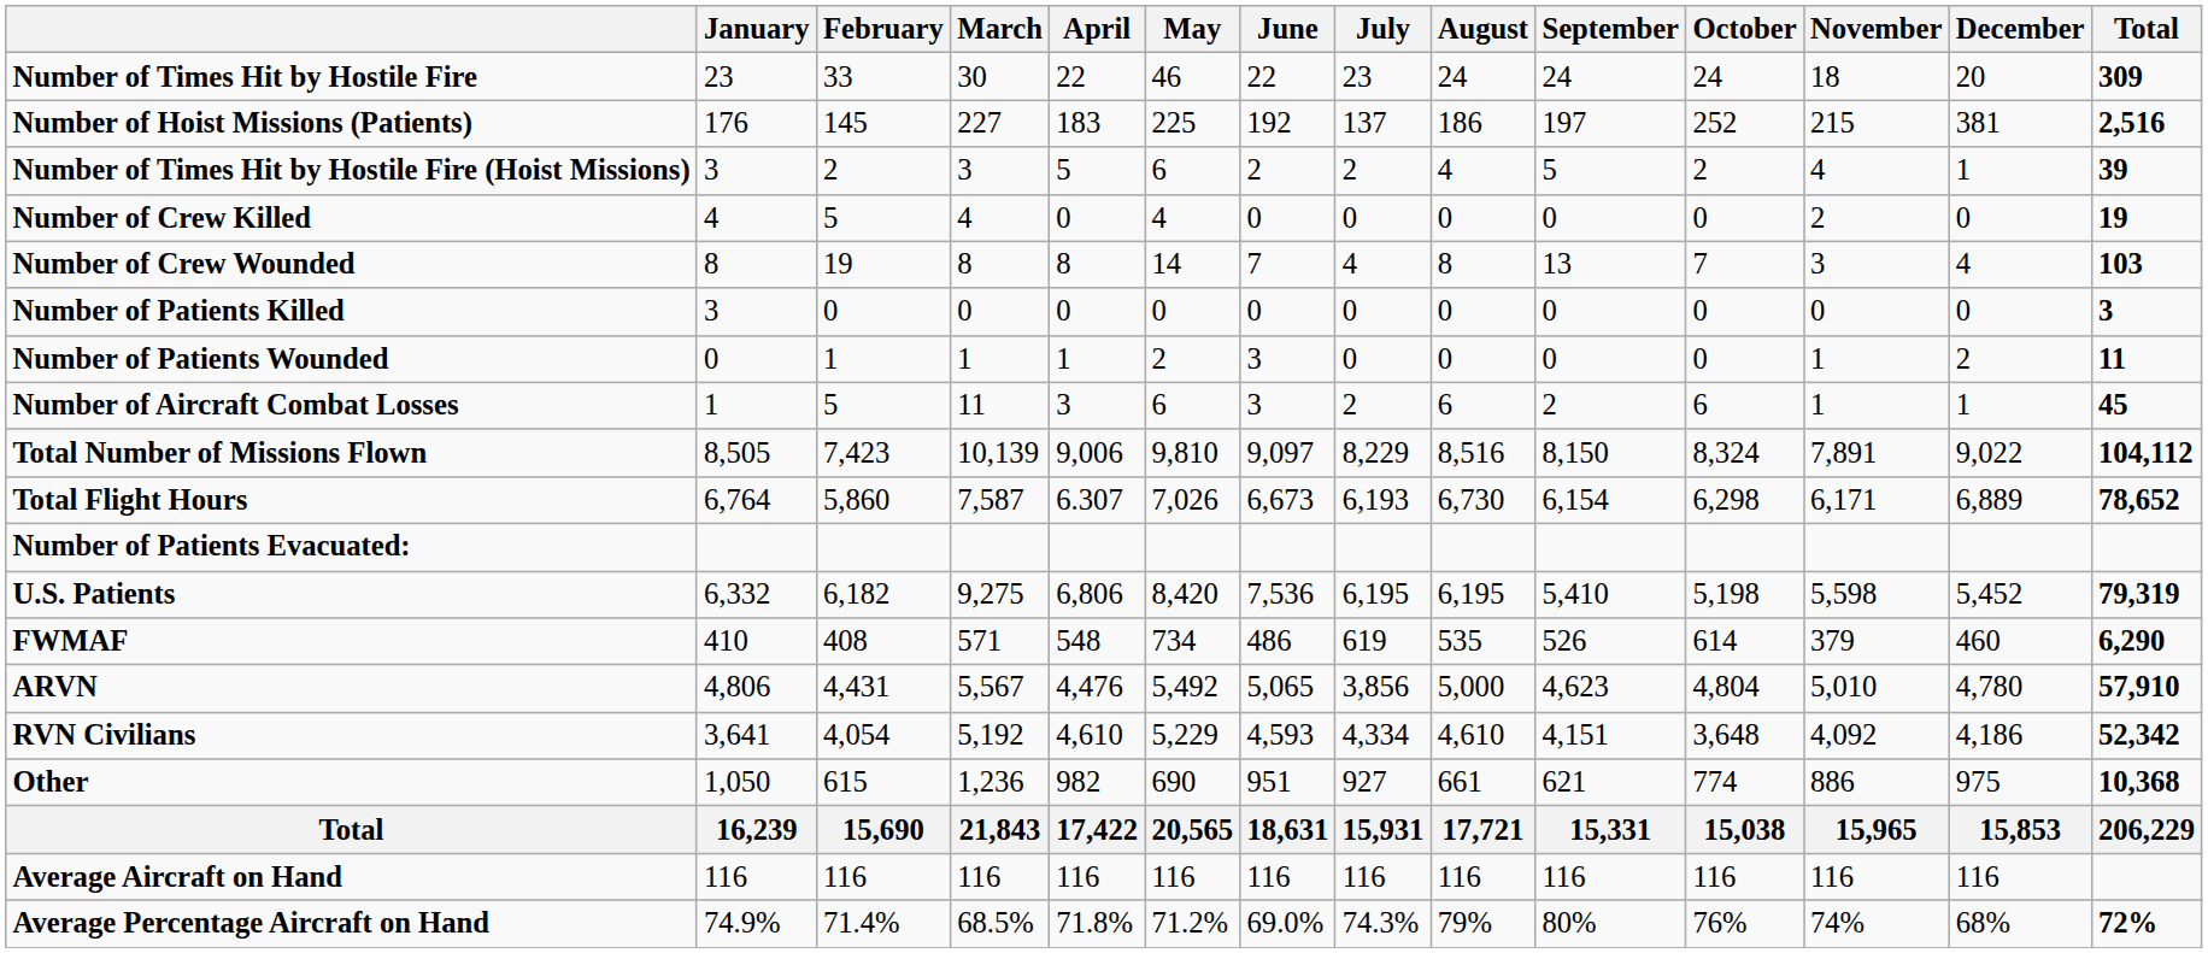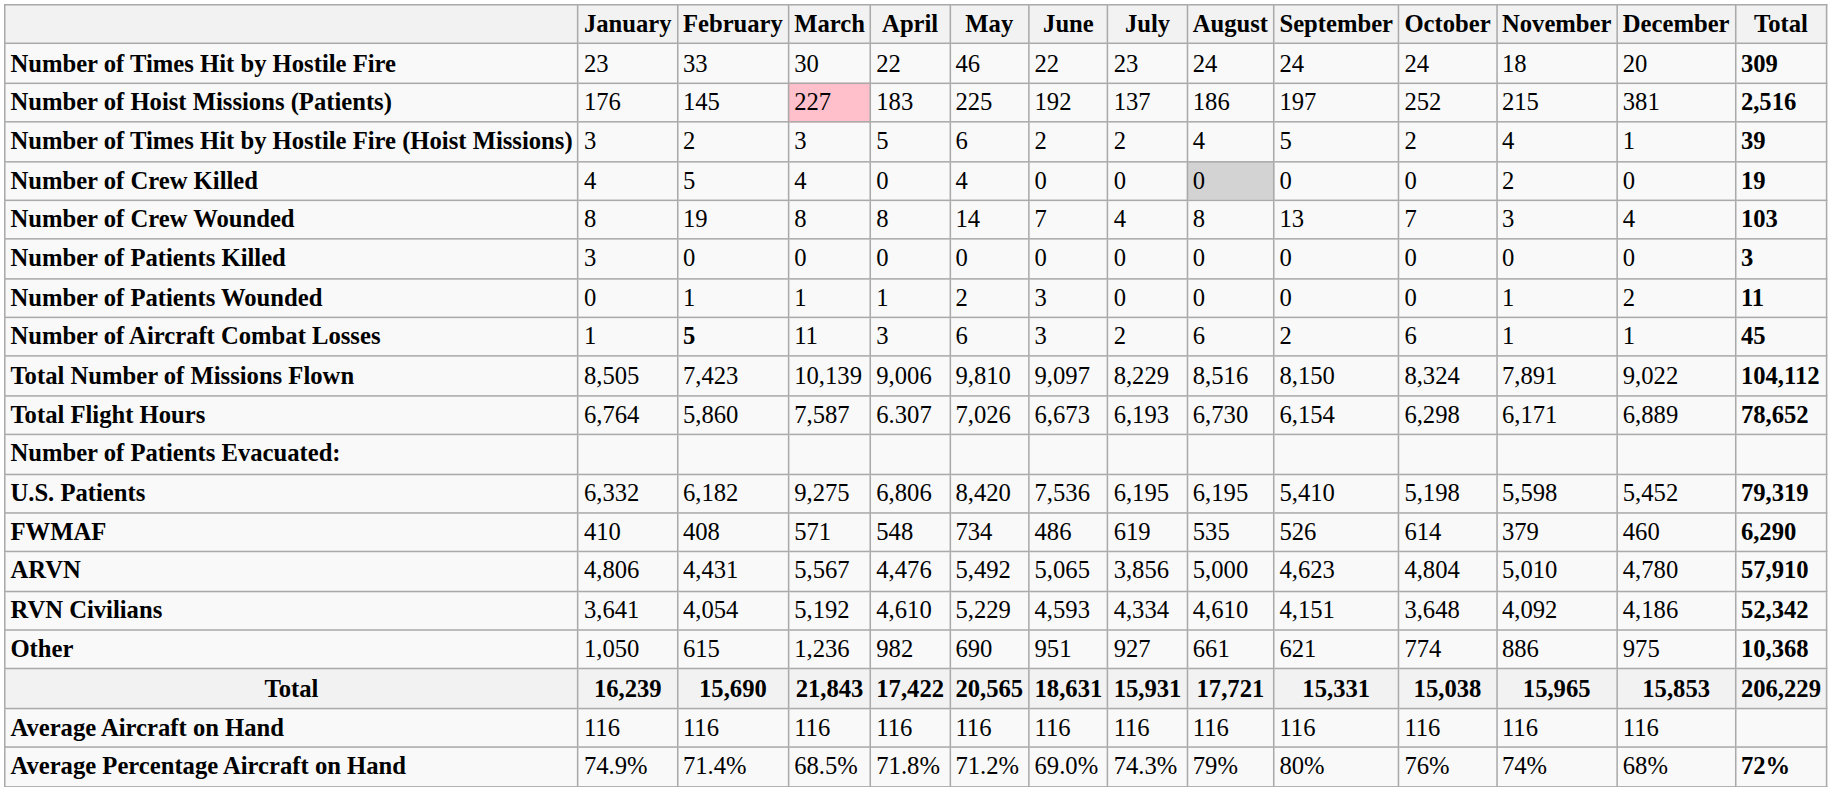Number of Hoist Missions (Patients) | March: no background -> pink background
Number of Crew Killed | August: no background -> lightgrey background
Number of Aircraft Combat Losses | February: normal -> bold
